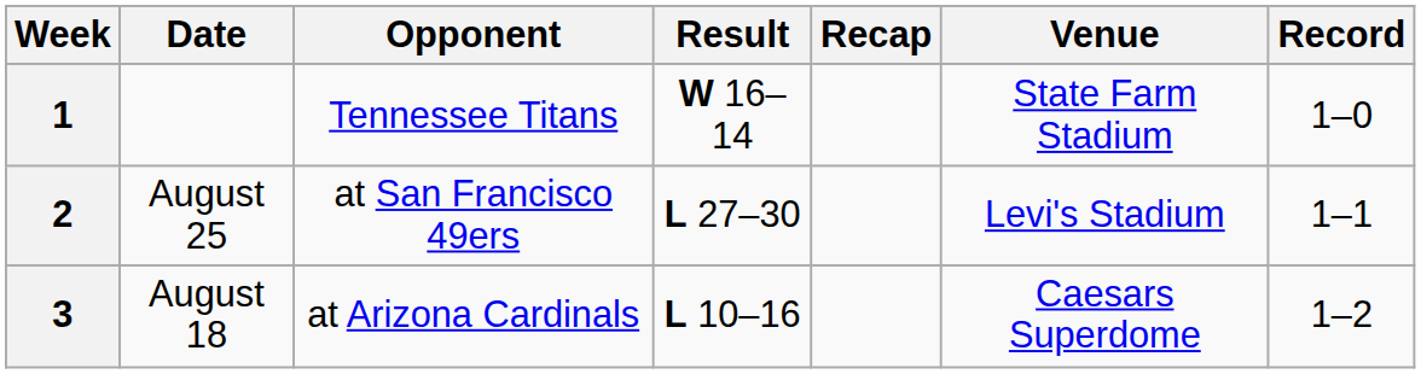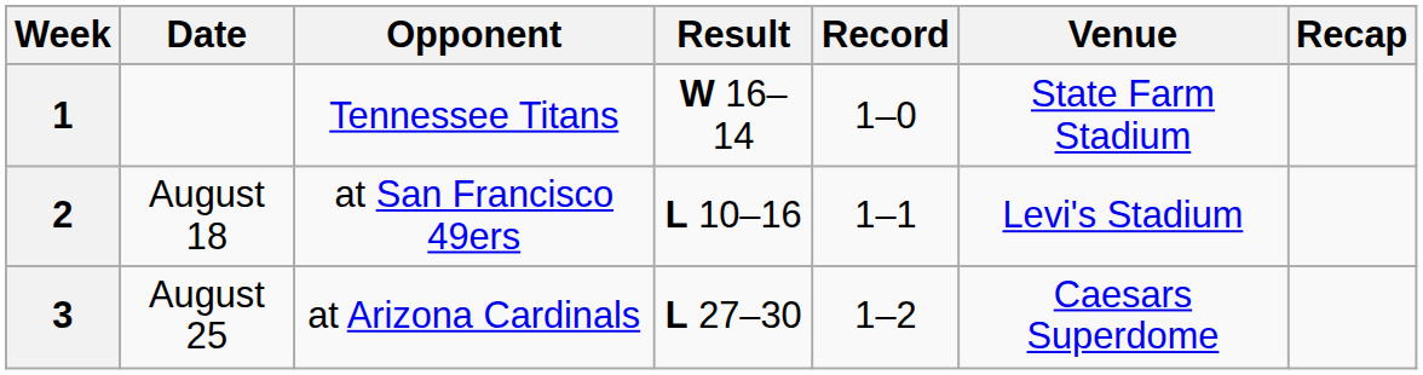columns swapped: Record <-> Recap
2 | Date: August 25 -> August 18
2 | Result: L 27–30 -> L 10–16
3 | Date: August 18 -> August 25
3 | Result: L 10–16 -> L 27–30
